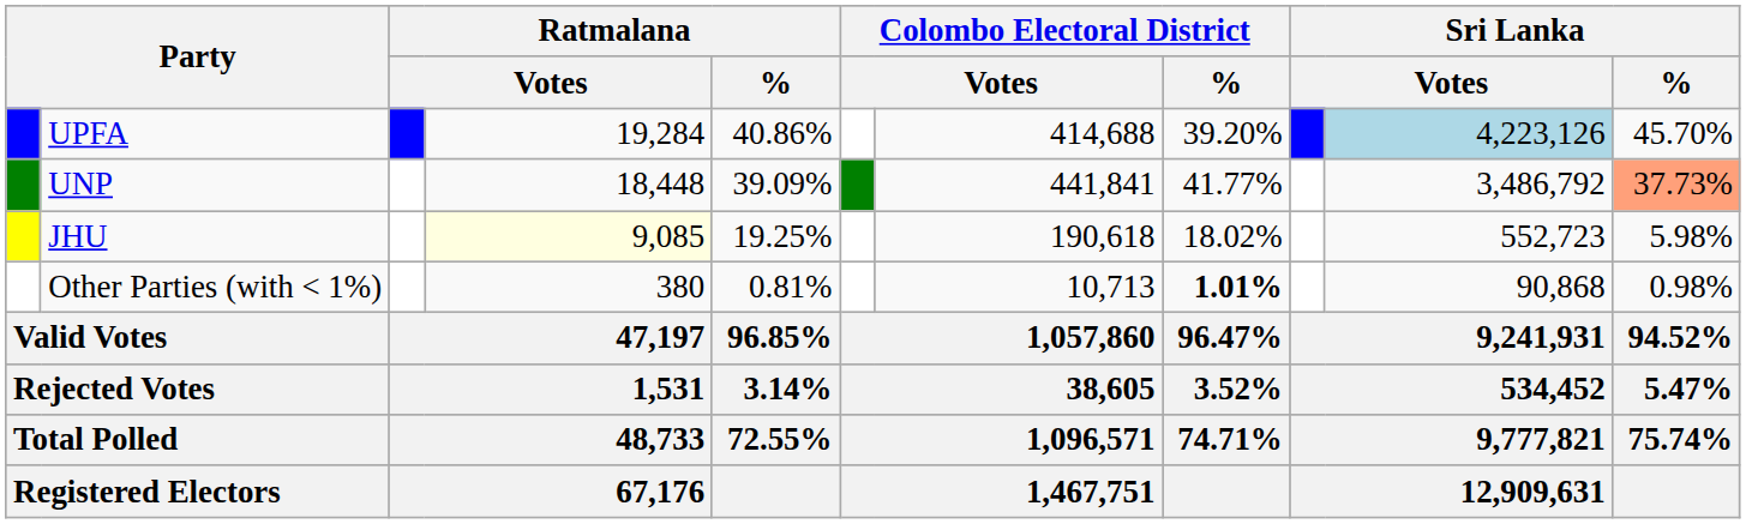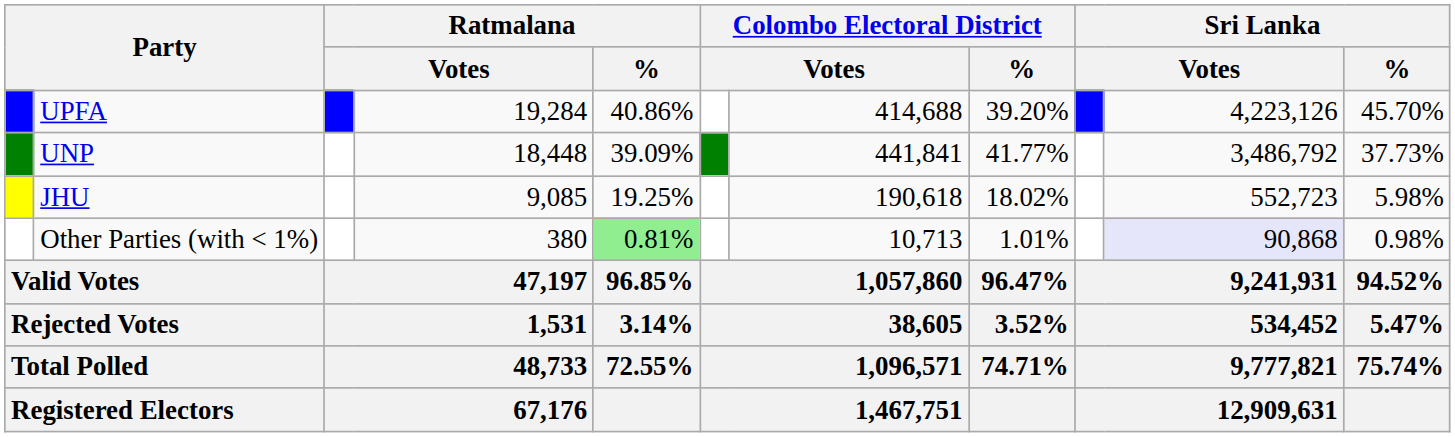UPFA | column 10: lightblue background -> no background
UNP | Sri Lanka / %: lightsalmon background -> no background
JHU | column 4: lightyellow background -> no background
Other Parties (with < 1%) | Ratmalana / %: no background -> lightgreen background
Other Parties (with < 1%) | Colombo Electoral District / %: bold -> normal
Other Parties (with < 1%) | column 10: no background -> lavender background
